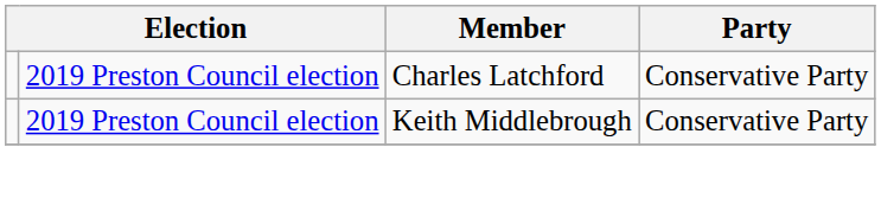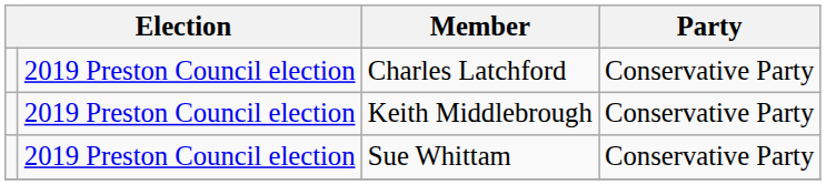+ row: 2019 Preston Council election | Sue Whittam | Conservative Party
